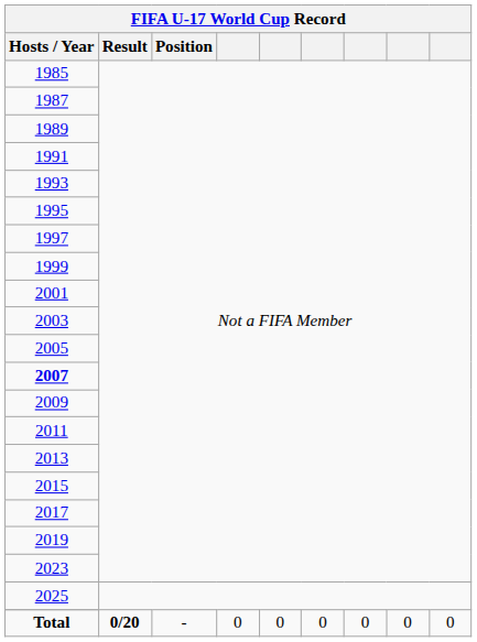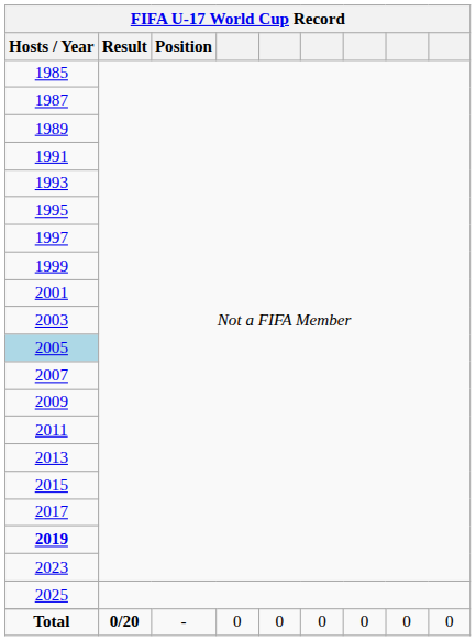2005 | Hosts / Year: no background -> lightblue background
2007 | Hosts / Year: bold -> normal
2019 | Hosts / Year: normal -> bold
